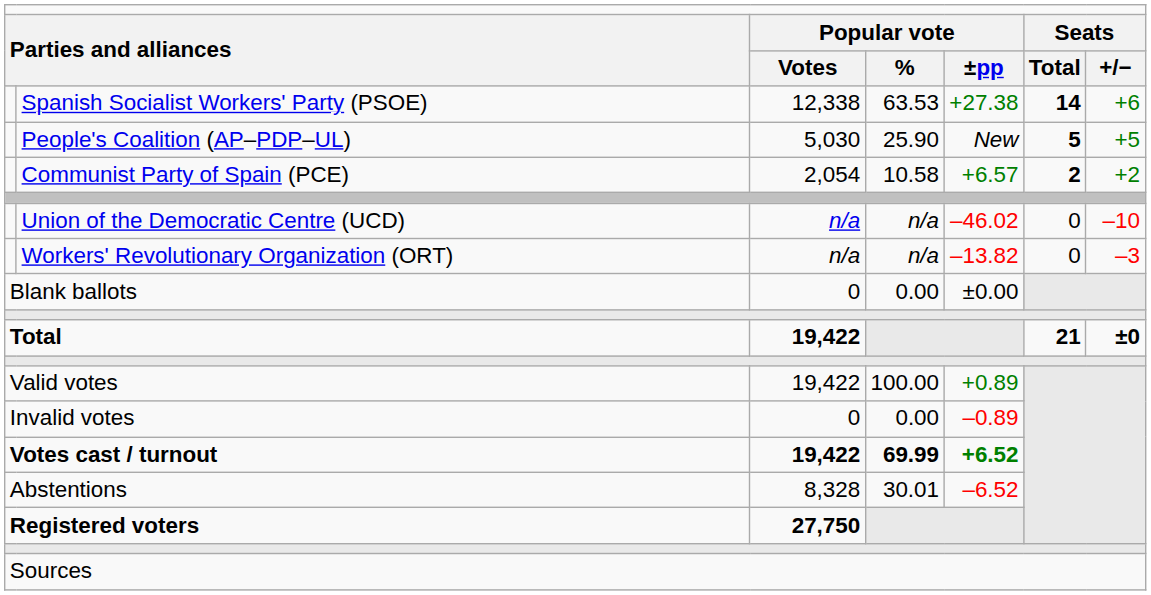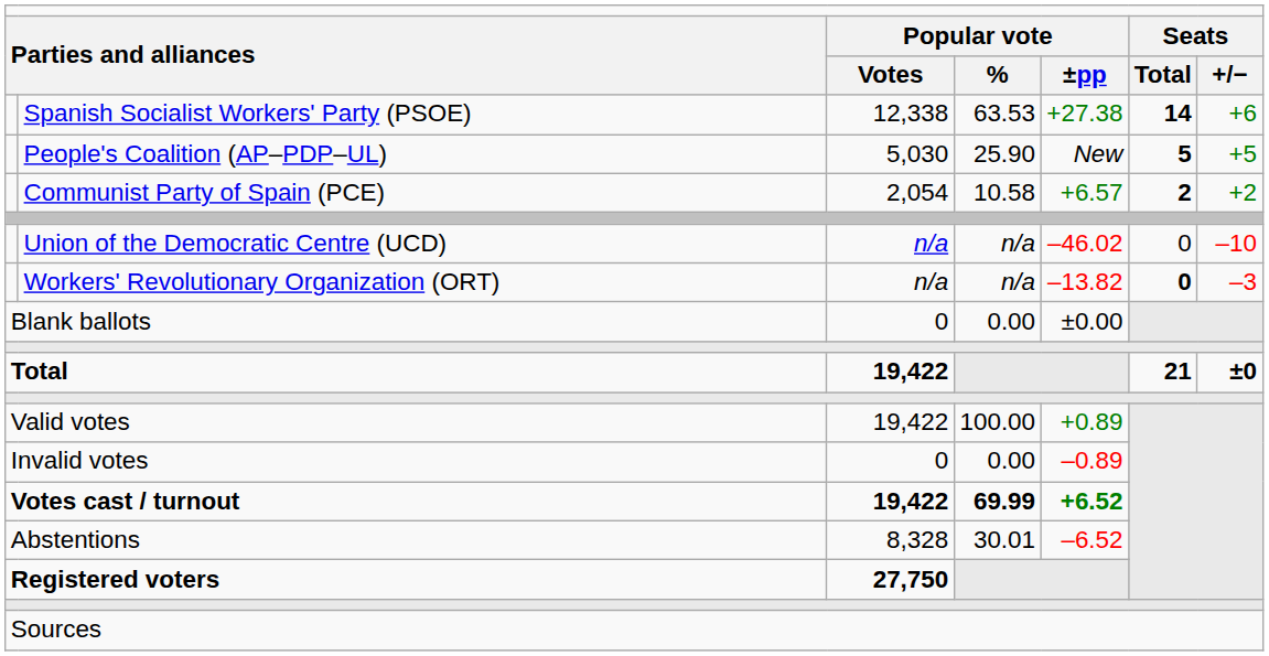Workers' Revolutionary Organization (ORT) | column 6: normal -> bold
